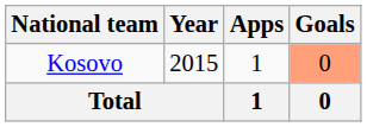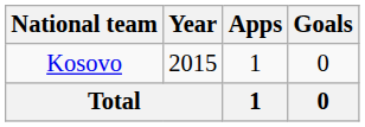Kosovo | Goals: lightsalmon background -> no background
